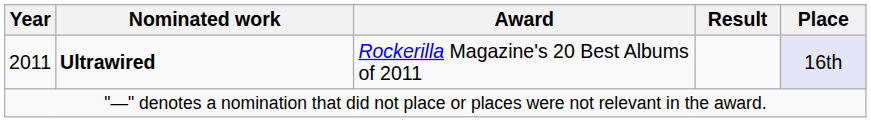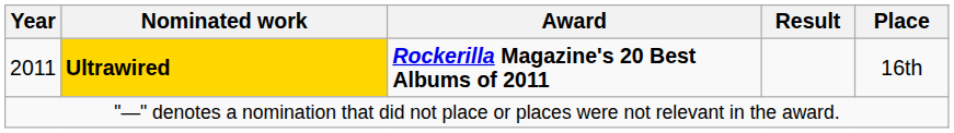2011 | Nominated work: no background -> gold background
2011 | Award: normal -> bold
2011 | Place: lavender background -> no background
